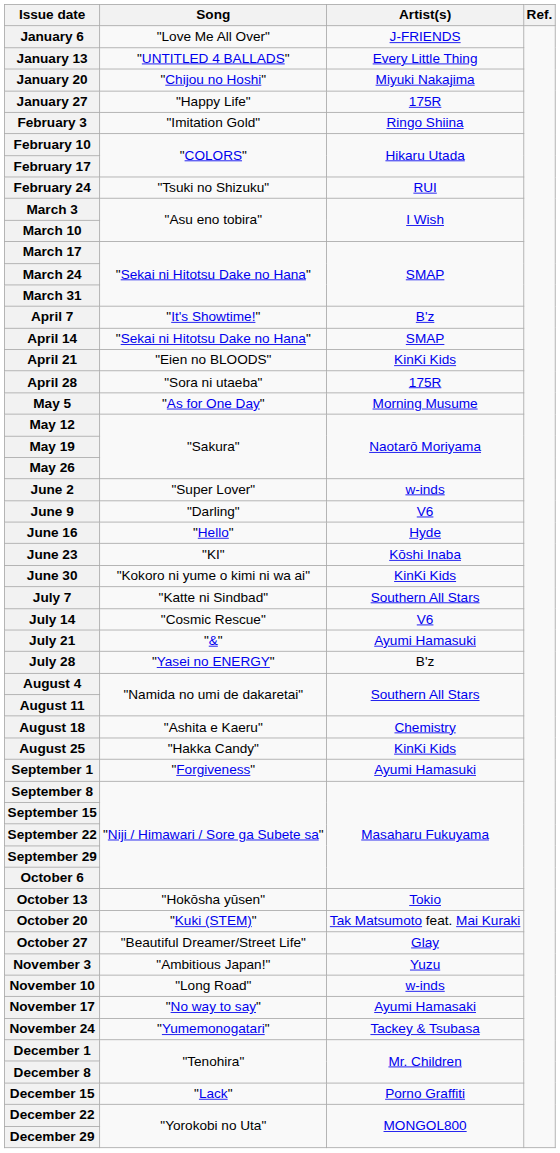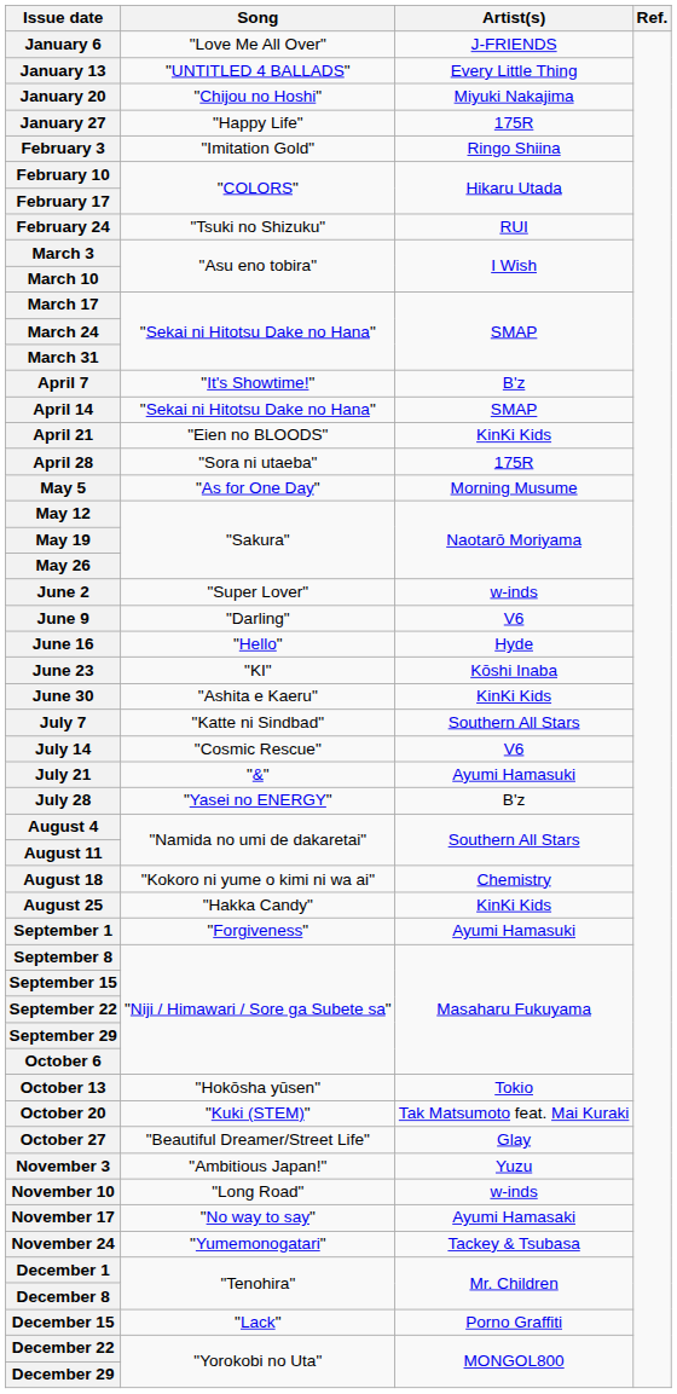June 30 | Song: "Kokoro ni yume o kimi ni wa ai" -> "Ashita e Kaeru"
August 18 | Song: "Ashita e Kaeru" -> "Kokoro ni yume o kimi ni wa ai"
